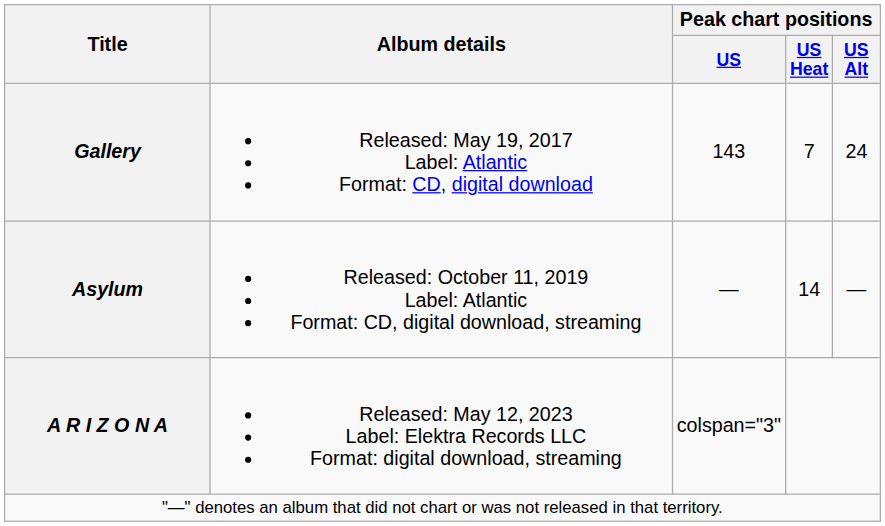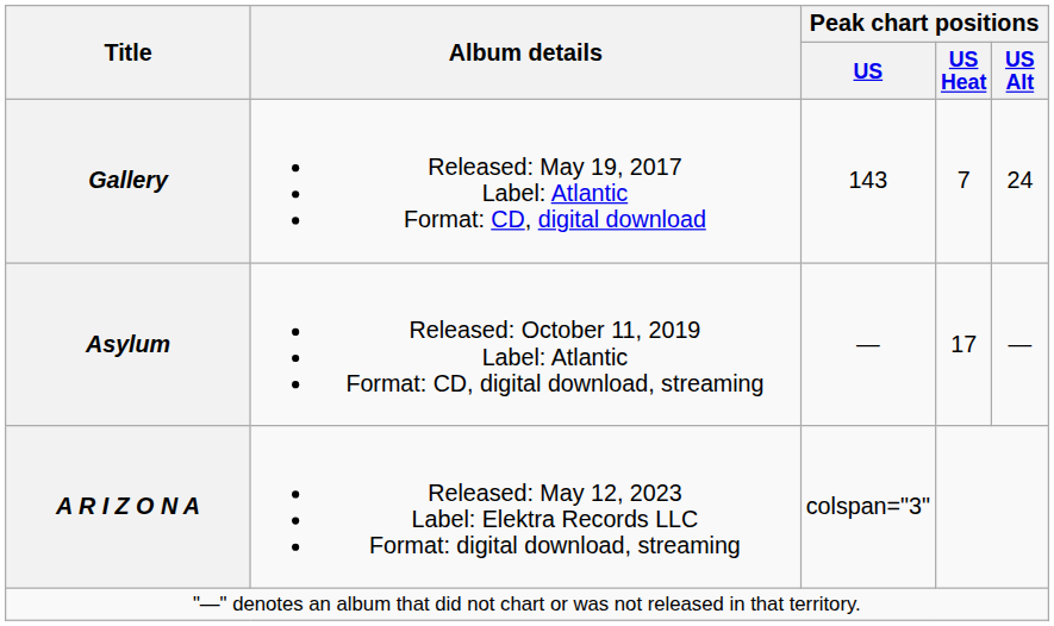Asylum | Peak chart positions / US Heat: 14 -> 17
